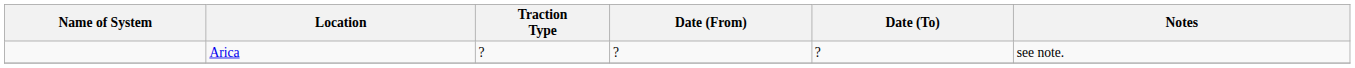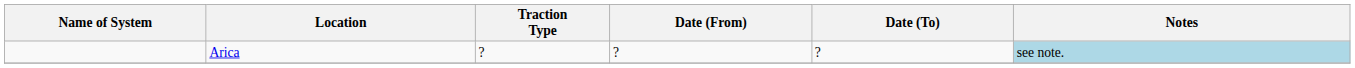Arica | Notes: no background -> lightblue background
